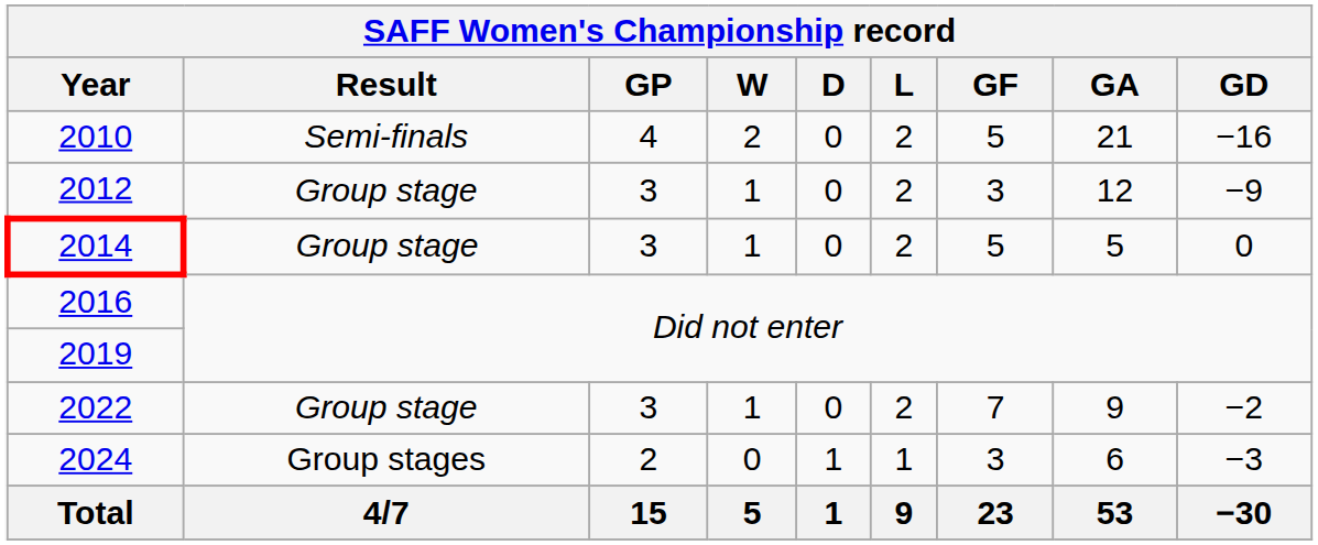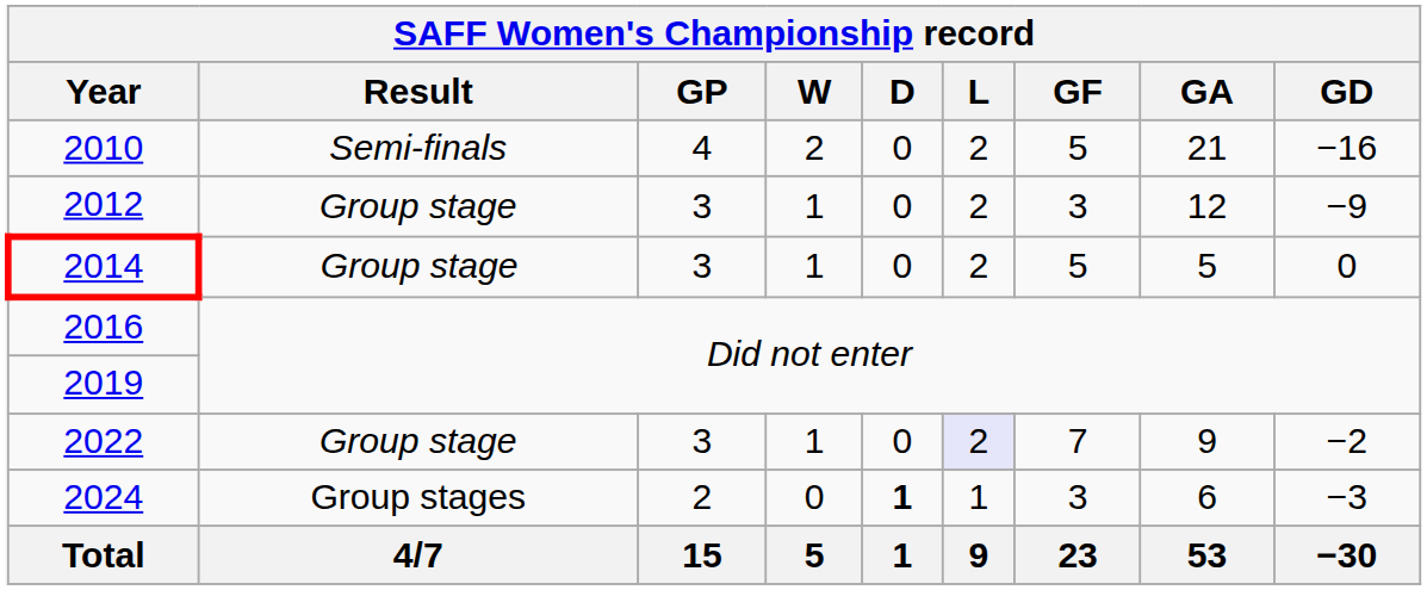2022 | L: no background -> lavender background
2024 | D: normal -> bold
